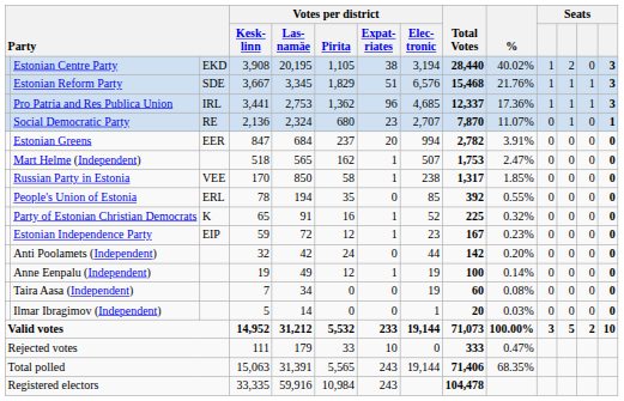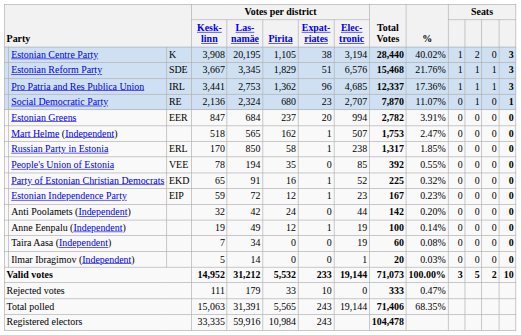Estonian Centre Party | column 3: EKD -> K
Russian Party in Estonia | column 3: VEE -> ERL
People's Union of Estonia | column 3: ERL -> VEE
Party of Estonian Christian Democrats | column 3: K -> EKD
